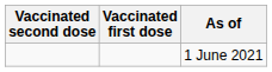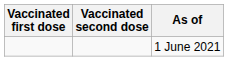columns swapped: Vaccinated first dose <-> Vaccinated second dose
